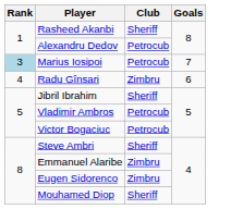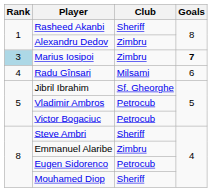Alexandru Dedov | Club: Petrocub -> Zimbru
Marius Iosipoi | Club: Petrocub -> Zimbru
Marius Iosipoi | Goals: normal -> bold
Radu Gînsari | Club: Zimbru -> Milsami
Jibril Ibrahim | Club: Sheriff -> Sf. Gheorghe
Eugen Sidorenco | Club: Zimbru -> Petrocub
